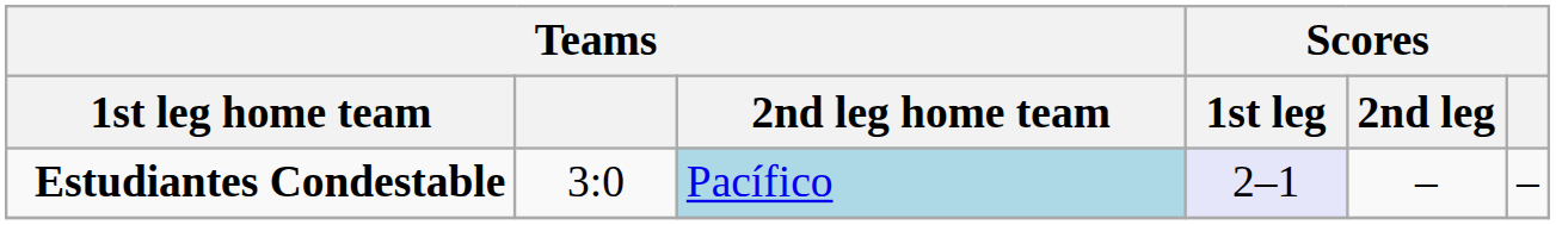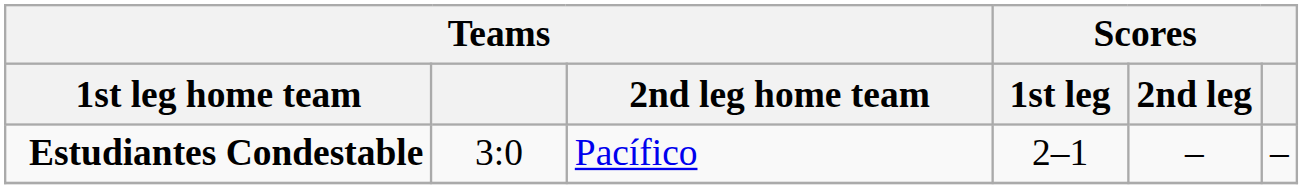Estudiantes Condestable | Teams / 2nd leg home team: lightblue background -> no background
Estudiantes Condestable | Scores / 1st leg: lavender background -> no background
